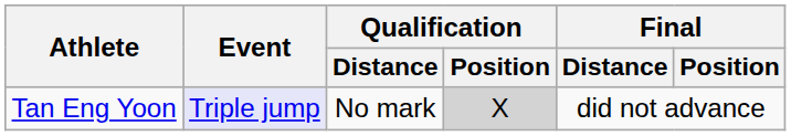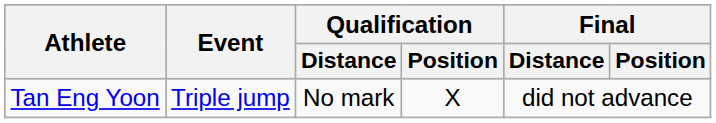Tan Eng Yoon | Event: lavender background -> no background
Tan Eng Yoon | Qualification / Position: lightgrey background -> no background
